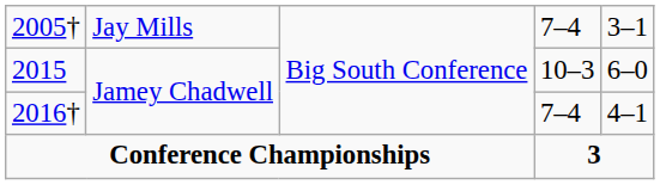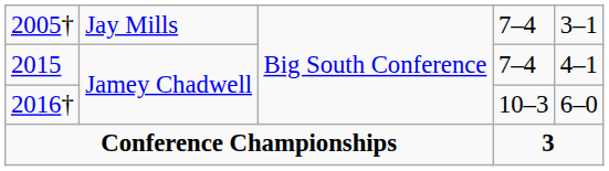2015 | column 4: 10–3 -> 7–4
2015 | column 5: 6–0 -> 4–1
2016† | column 4: 7–4 -> 10–3
2016† | column 5: 4–1 -> 6–0
